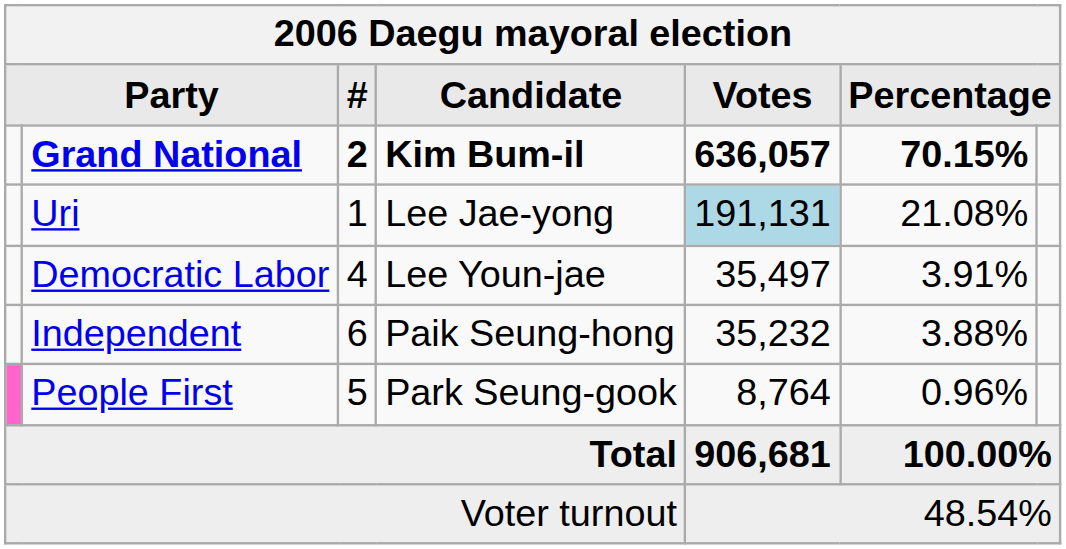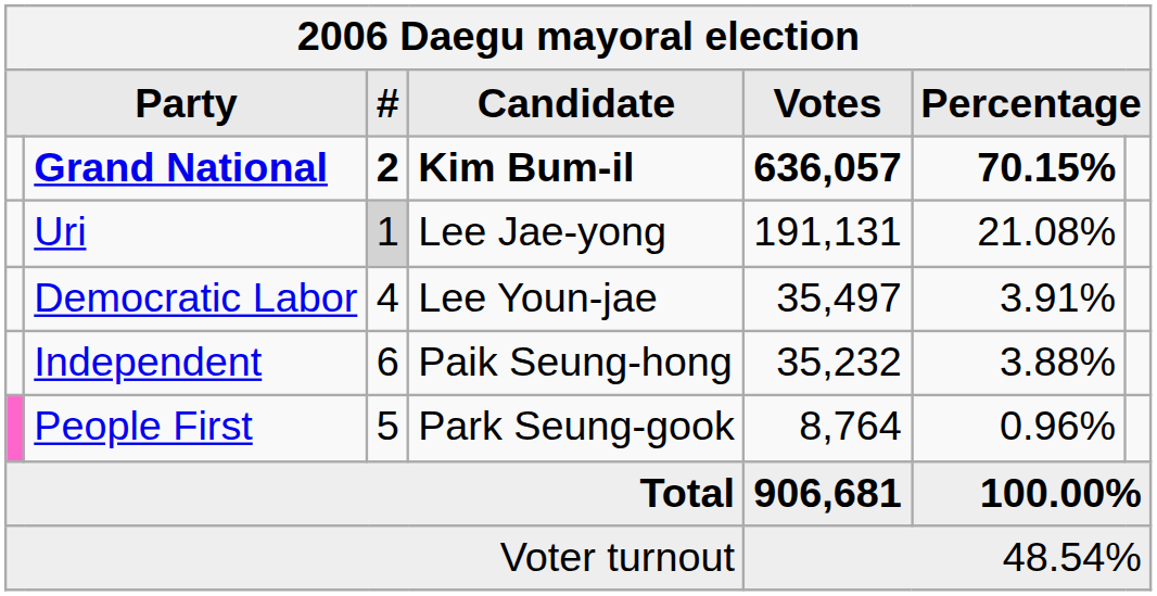Uri | #: no background -> lightgrey background
Uri | Votes: lightblue background -> no background
